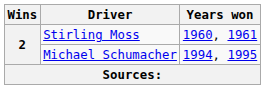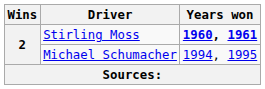Stirling Moss | Years won: normal -> bold
